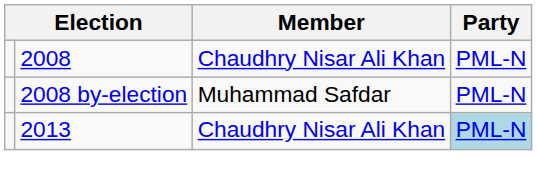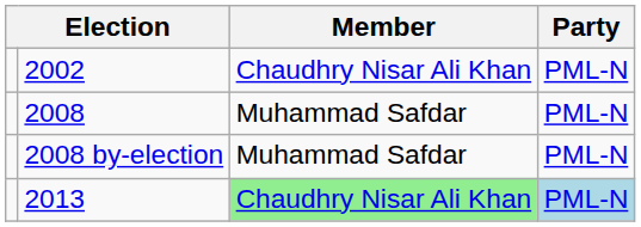+ row: 2002 | Chaudhry Nisar Ali Khan | PML-N
2008 | Member: Chaudhry Nisar Ali Khan -> Muhammad Safdar
2013 | Member: no background -> lightgreen background
